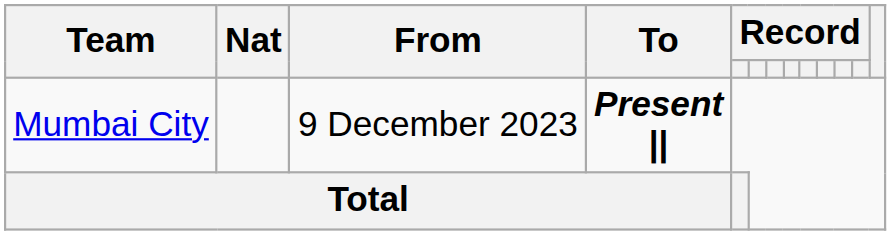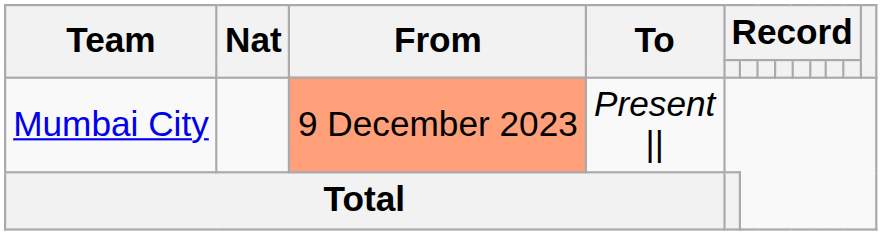Mumbai City | From: no background -> lightsalmon background
Mumbai City | To: bold -> normal
